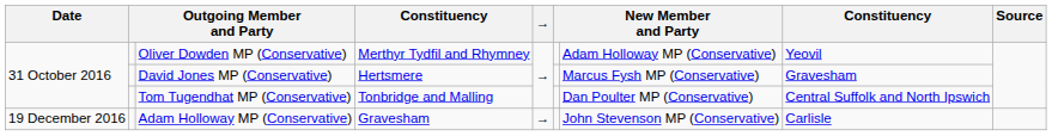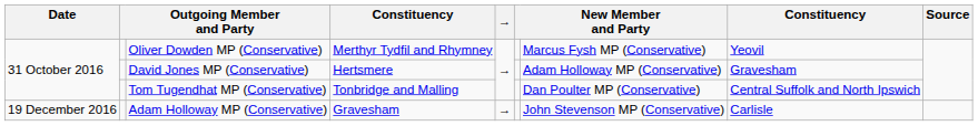Oliver Dowden MP (Conservative) | column 7: Adam Holloway MP (Conservative) -> Marcus Fysh MP (Conservative)
David Jones MP (Conservative) | column 7: Marcus Fysh MP (Conservative) -> Adam Holloway MP (Conservative)
